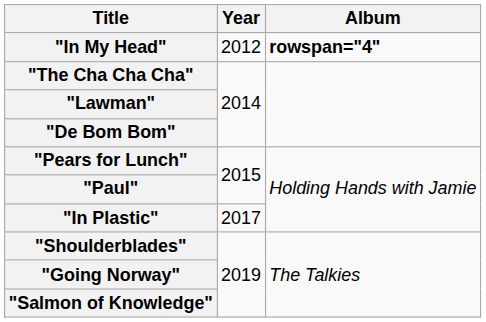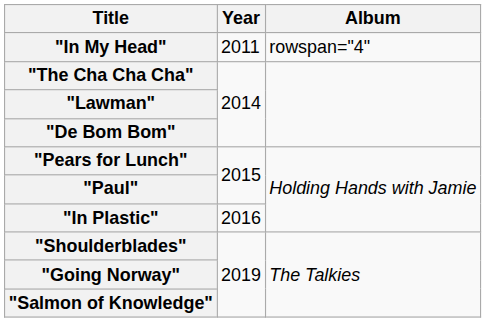"In My Head" | Year: 2012 -> 2011
"In My Head" | Album: bold -> normal
"In Plastic" | Year: 2017 -> 2016
